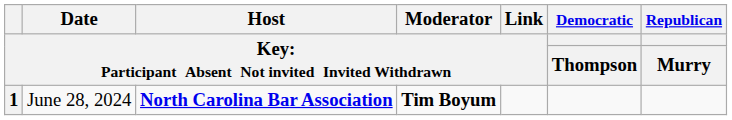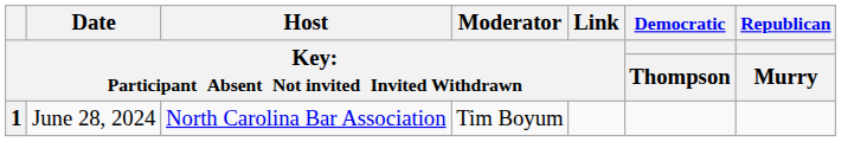1 | column 3: bold -> normal
1 | column 4: bold -> normal
